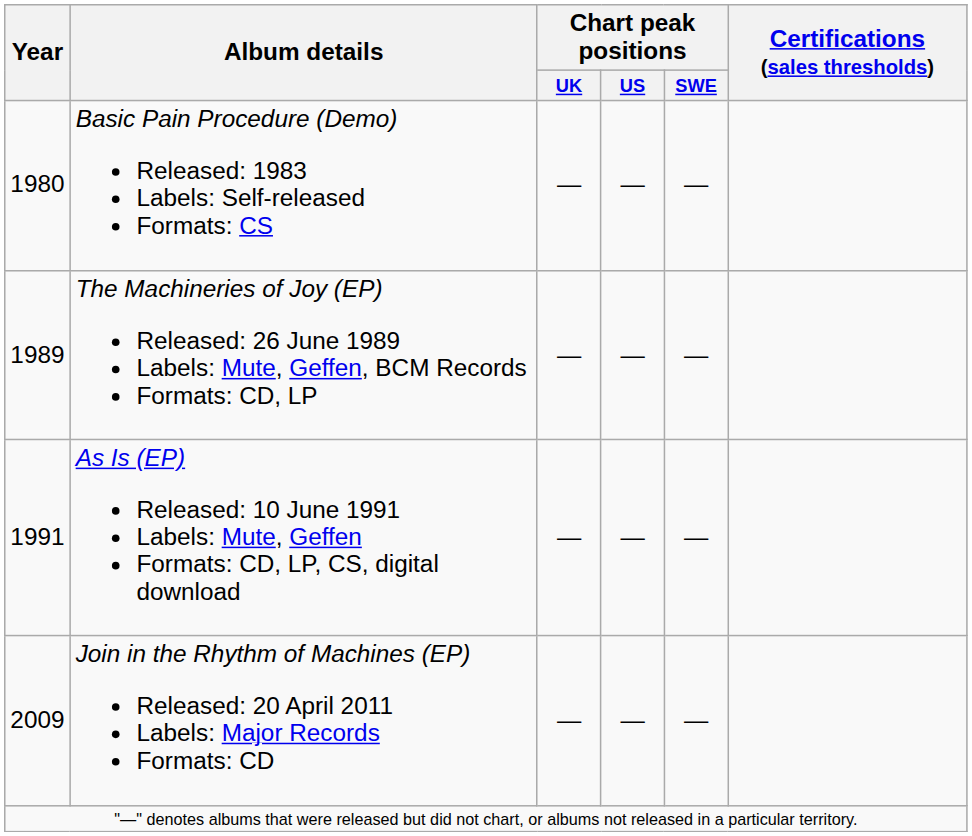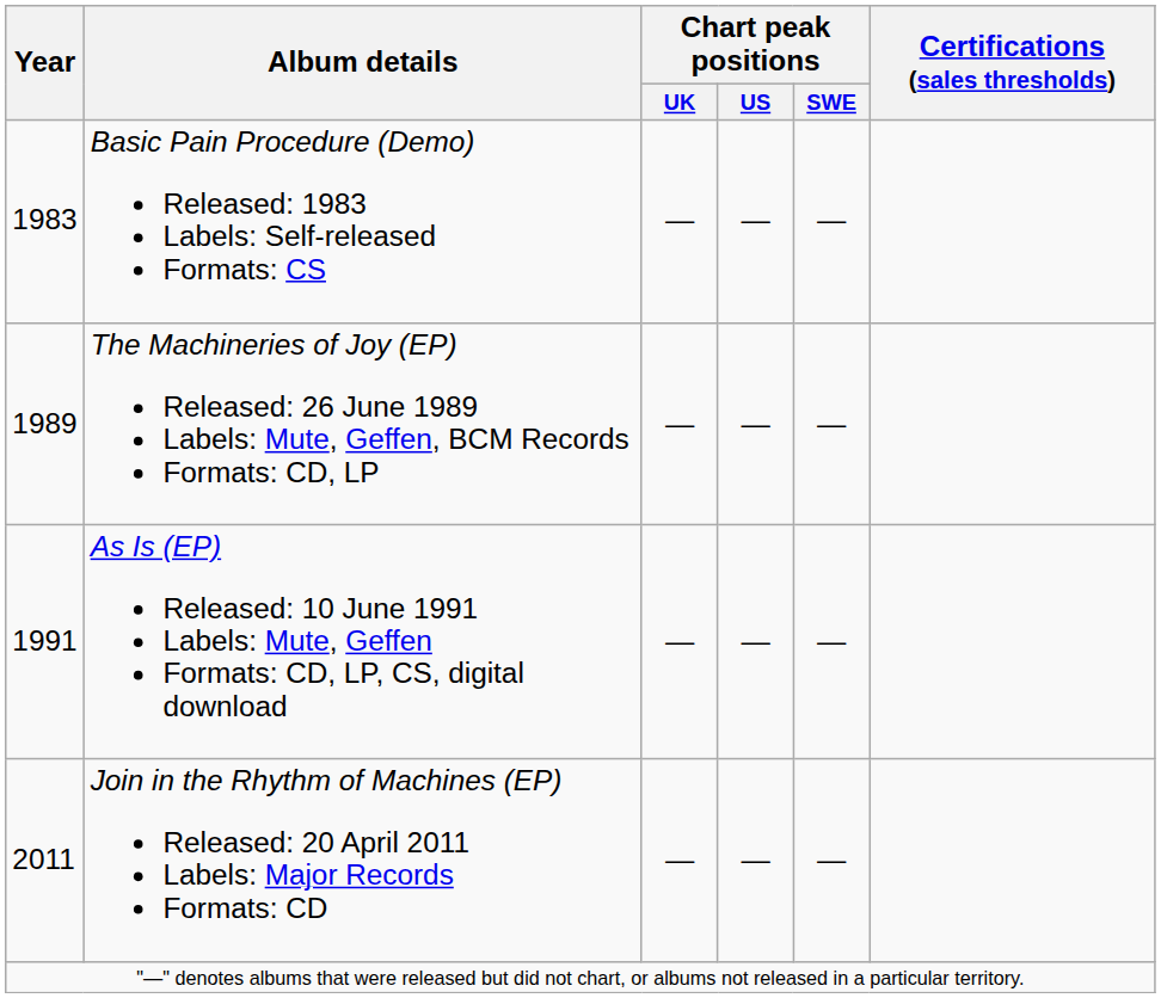row 3 | Year: 1980 -> 1983
row 6 | Year: 2009 -> 2011
